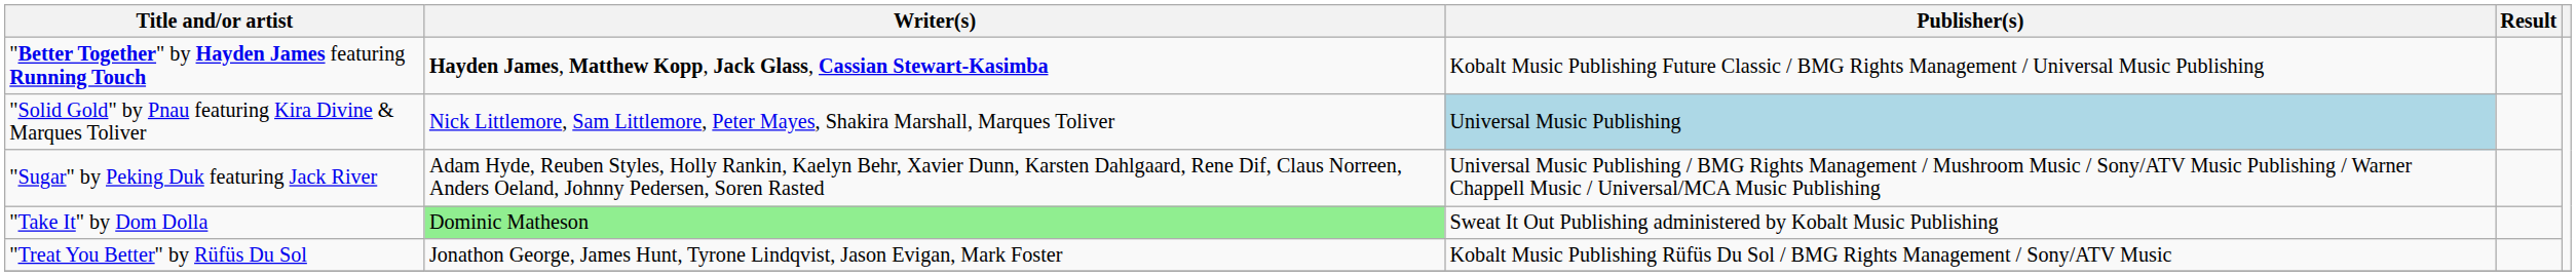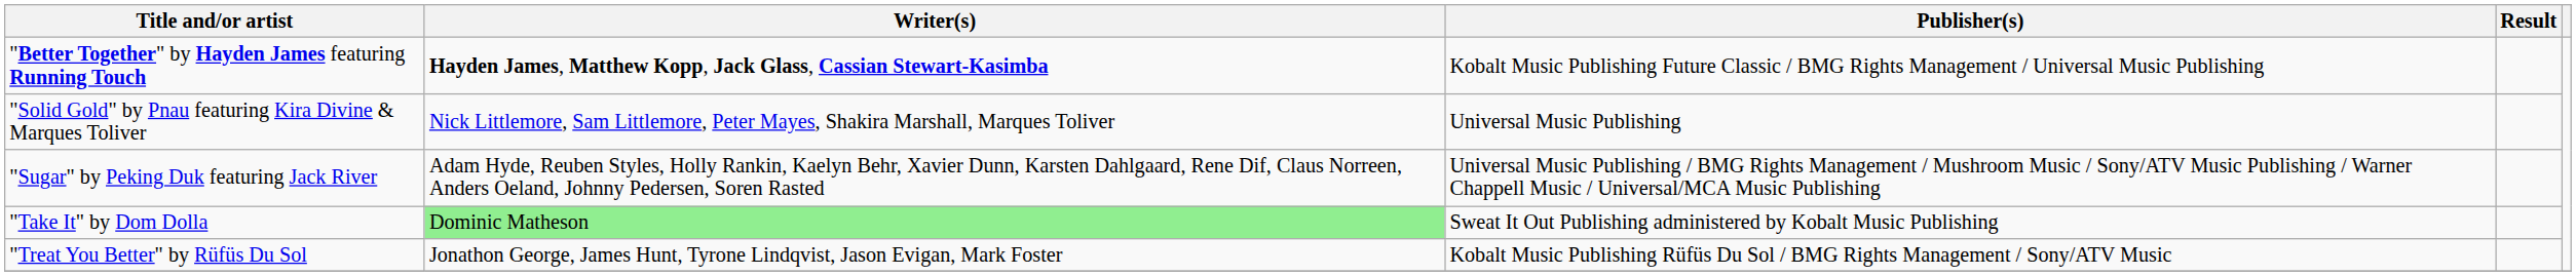"Solid Gold" by Pnau featuring Kira Divine & Marques Toliver | Publisher(s): lightblue background -> no background
